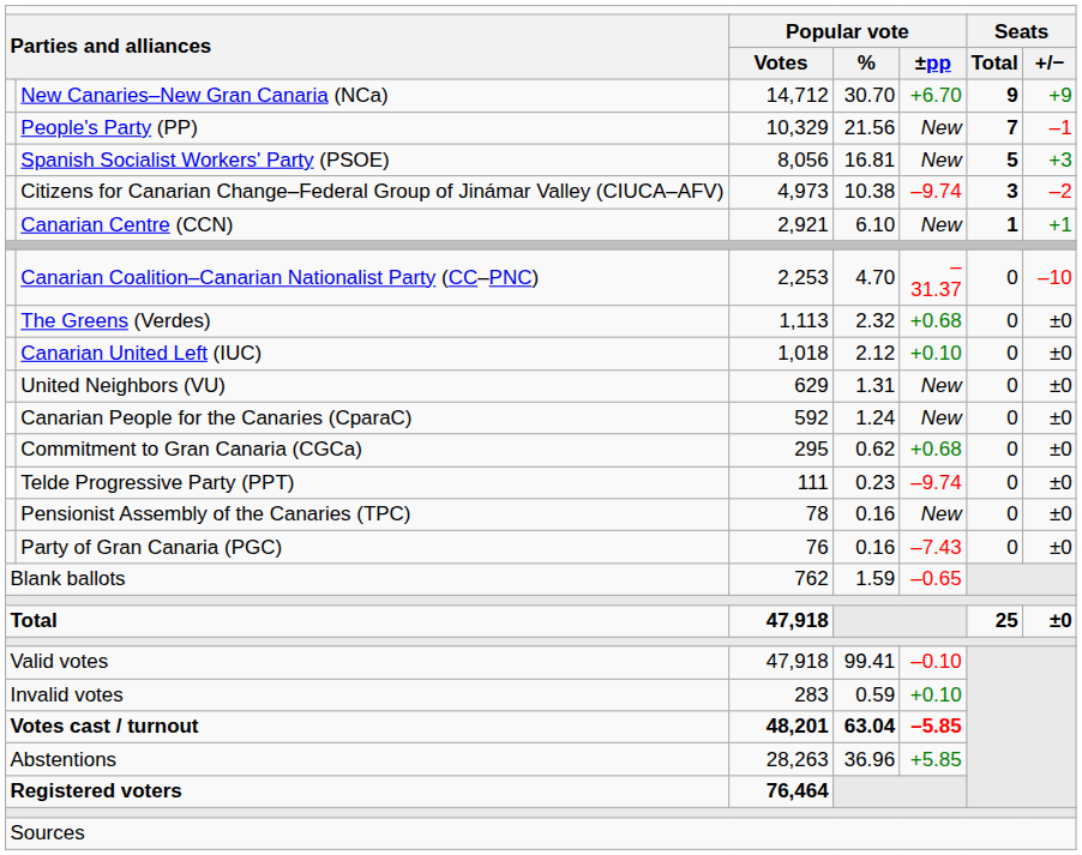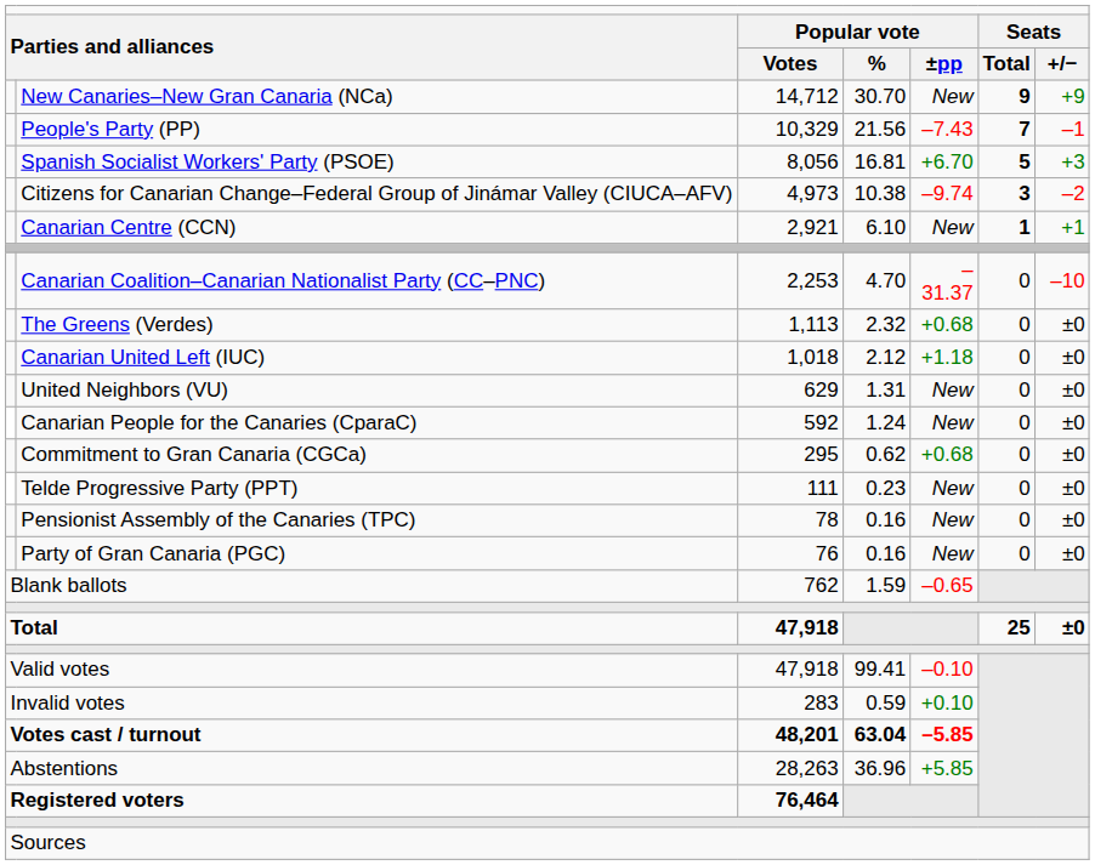New Canaries–New Gran Canaria (NCa) | column 5: +6.70 -> New
People's Party (PP) | column 5: New -> –7.43
Spanish Socialist Workers' Party (PSOE) | column 5: New -> +6.70
Canarian United Left (IUC) | column 5: +0.10 -> +1.18
Telde Progressive Party (PPT) | column 5: –9.74 -> New
Party of Gran Canaria (PGC) | column 5: –7.43 -> New
